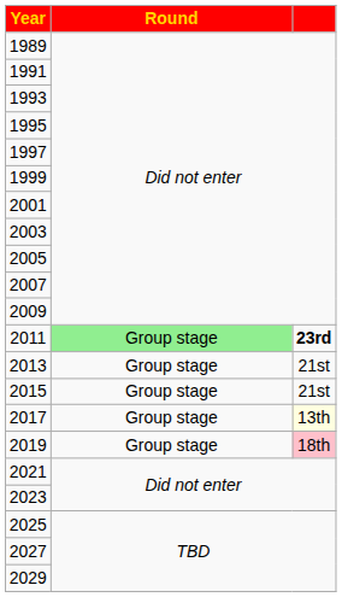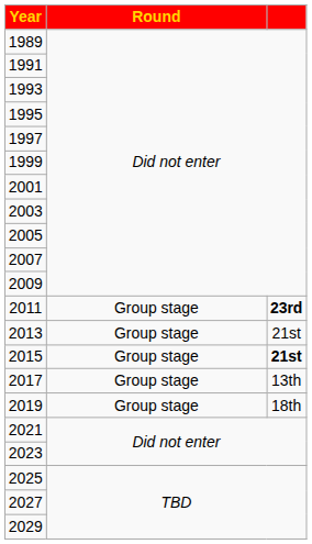2011 | Round: lightgreen background -> no background
2015 | column 3: normal -> bold
2017 | column 3: lightyellow background -> no background
2019 | column 3: pink background -> no background
